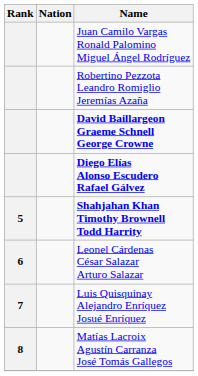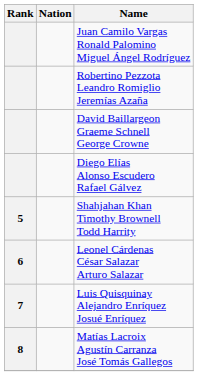David Baillargeon Graeme Schnell George Crowne | Name: bold -> normal
Diego Elías Alonso Escudero Rafael Gálvez | Name: bold -> normal
Shahjahan Khan Timothy Brownell Todd Harrity | Name: bold -> normal
